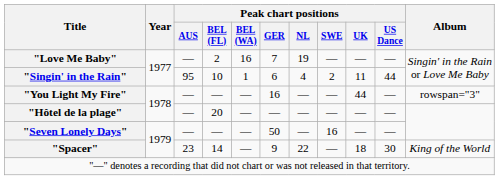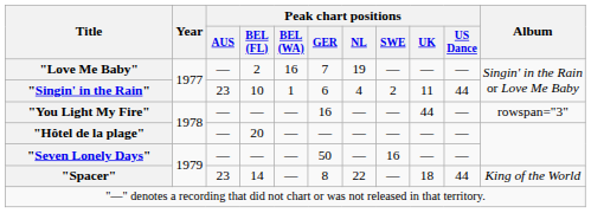"Singin' in the Rain" | Peak chart positions / AUS: 95 -> 23
"Spacer" | Peak chart positions / GER: 9 -> 8
"Spacer" | Peak chart positions / US Dance: 30 -> 44
